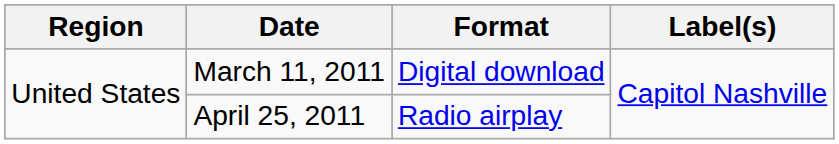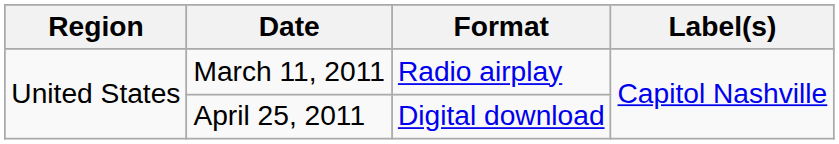March 11, 2011 | Format: Digital download -> Radio airplay
April 25, 2011 | Format: Radio airplay -> Digital download
